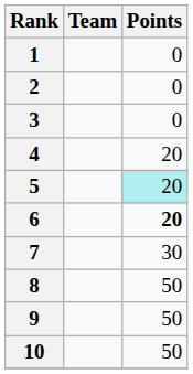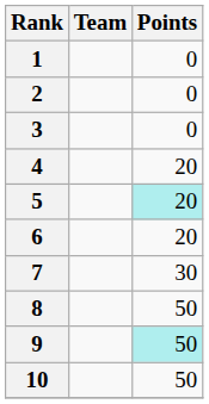6 | Points: bold -> normal
9 | Points: no background -> paleturquoise background
